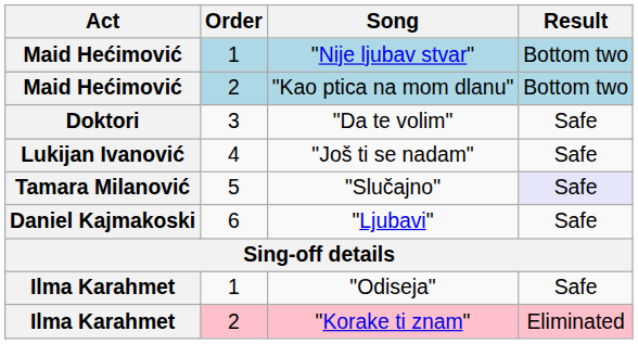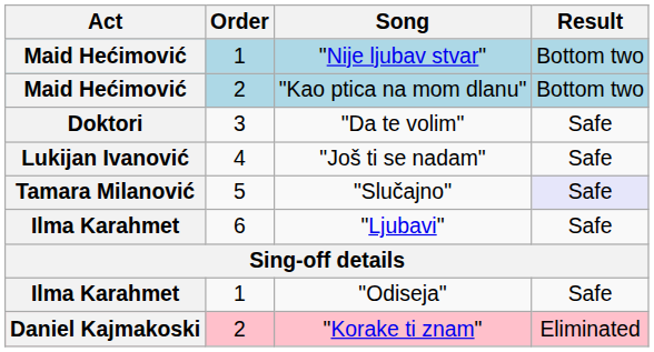"Ljubavi" | Act: Daniel Kajmakoski -> Ilma Karahmet
"Korake ti znam" | Act: Ilma Karahmet -> Daniel Kajmakoski
